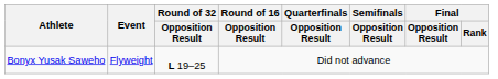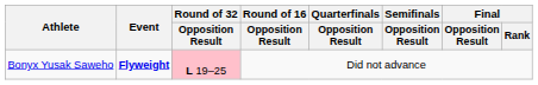Bonyx Yusak Saweho | Event: normal -> bold
Bonyx Yusak Saweho | Round of 32 / Opposition Result: no background -> pink background
